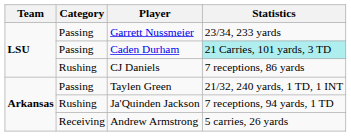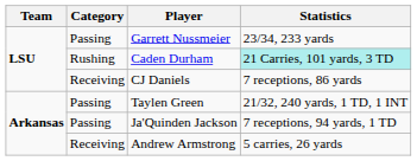Caden Durham | Category: Passing -> Rushing
CJ Daniels | Category: Rushing -> Receiving
Ja'Quinden Jackson | Category: Rushing -> Passing
